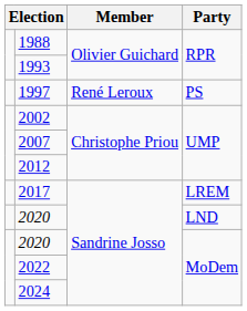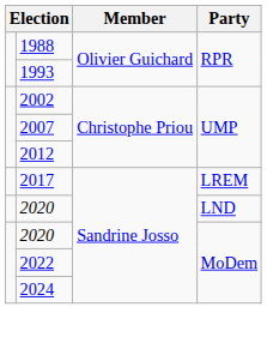- row: 1997 | René Leroux | PS
